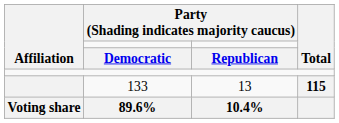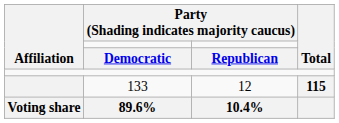115 | column 3: 13 -> 12
